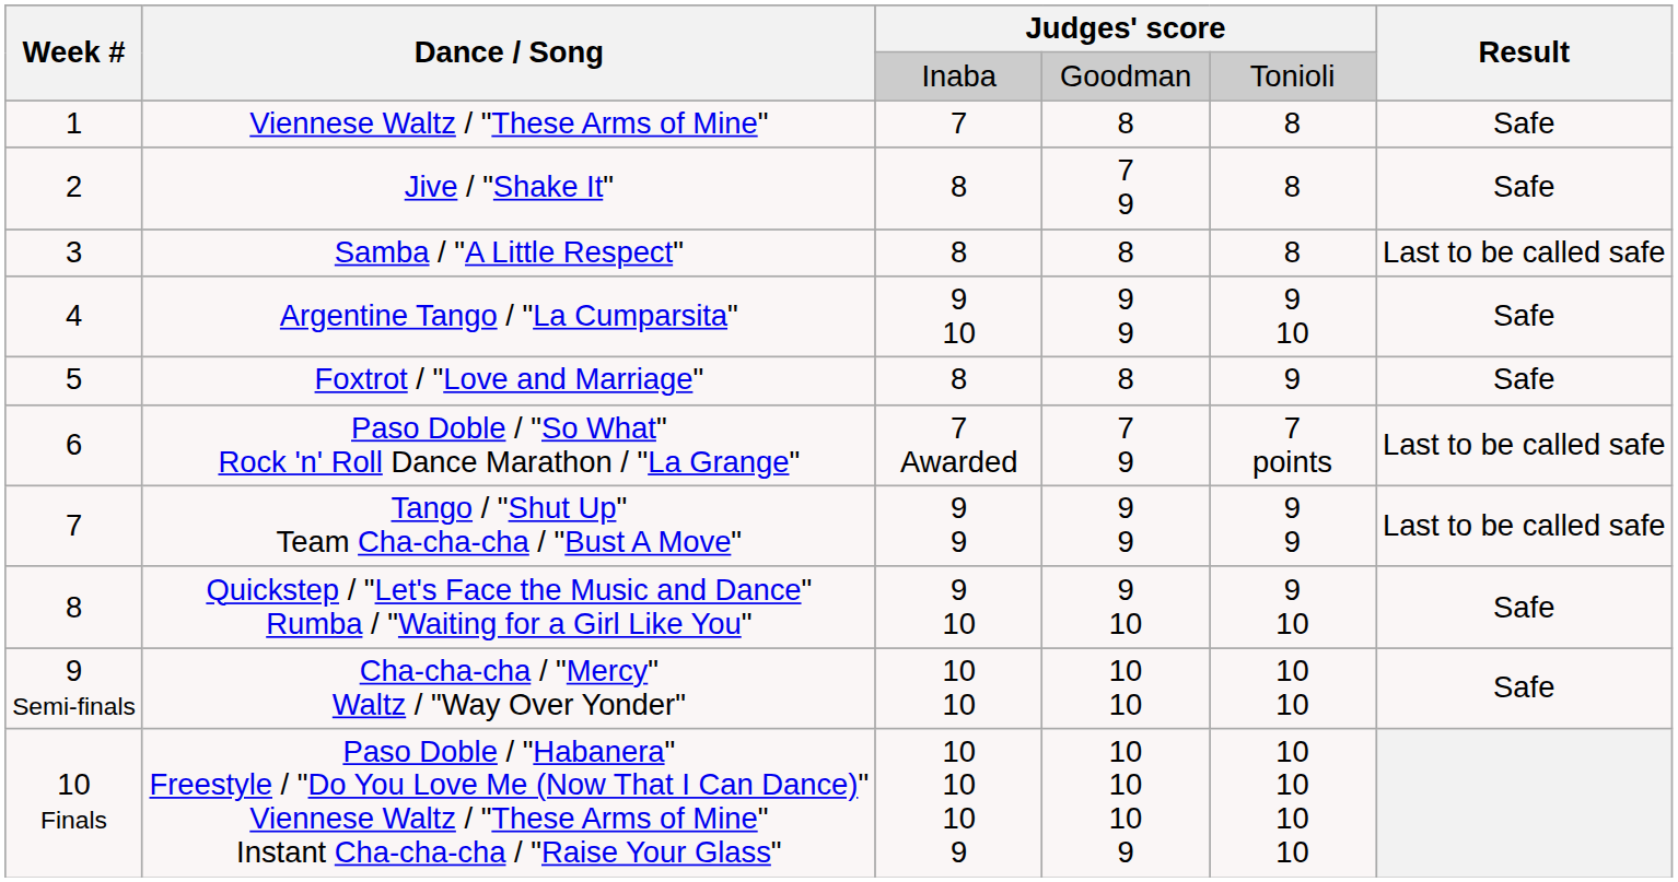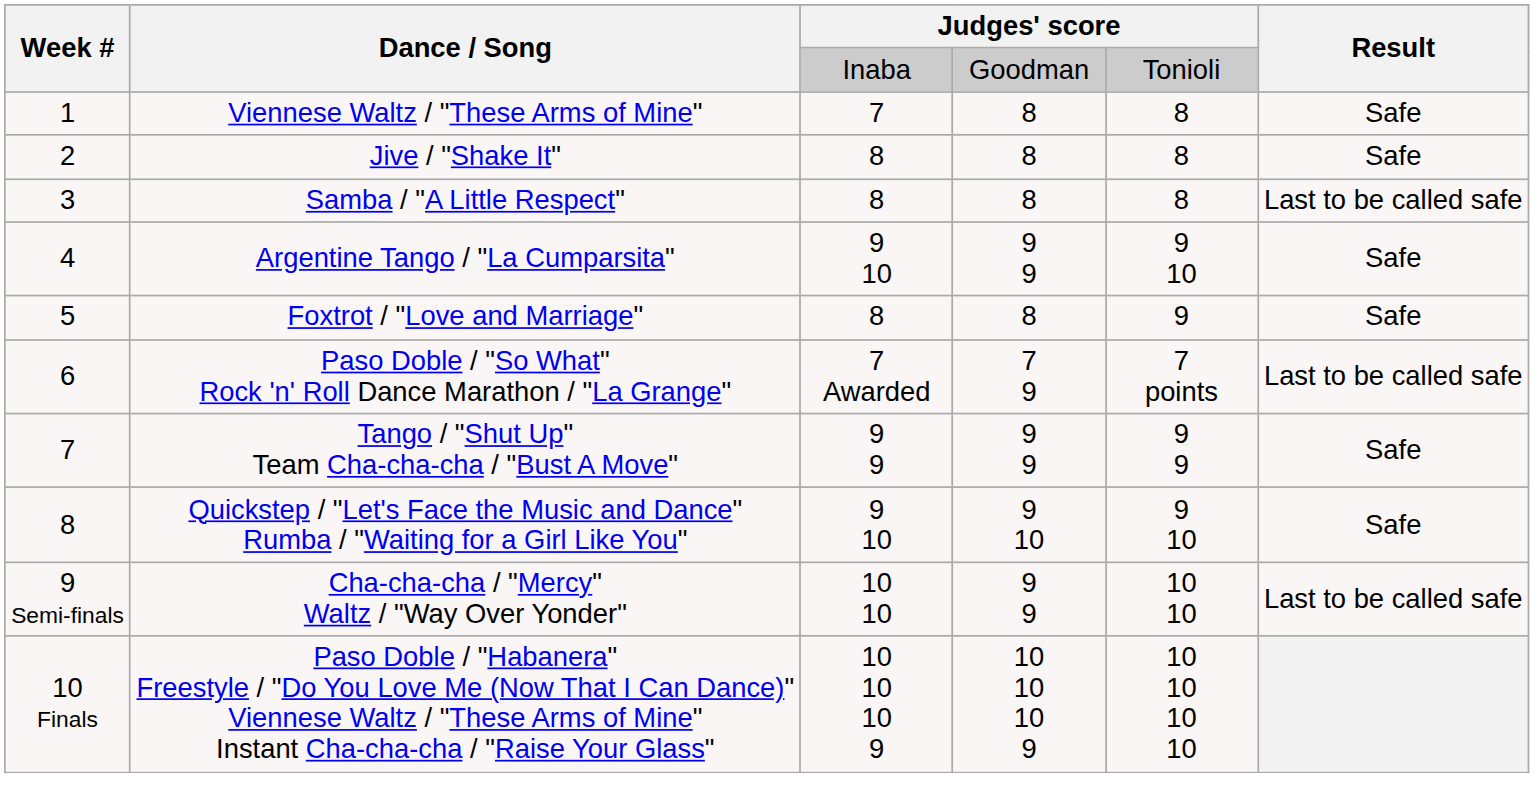Jive / "Shake It" | column 4: 7 9 -> 8
Tango / "Shut Up" Team Cha-cha-cha / "Bust A Move" | Result: Last to be called safe -> Safe
Cha-cha-cha / "Mercy" Waltz / "Way Over Yonder" | column 4: 10 10 -> 9 9
Cha-cha-cha / "Mercy" Waltz / "Way Over Yonder" | Result: Safe -> Last to be called safe
